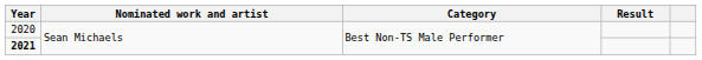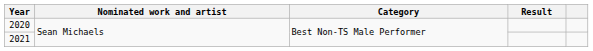2021 | Year: bold -> normal
